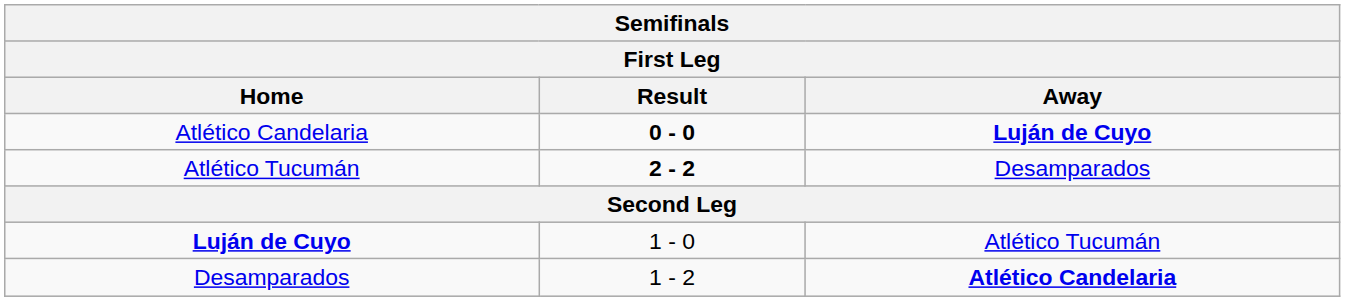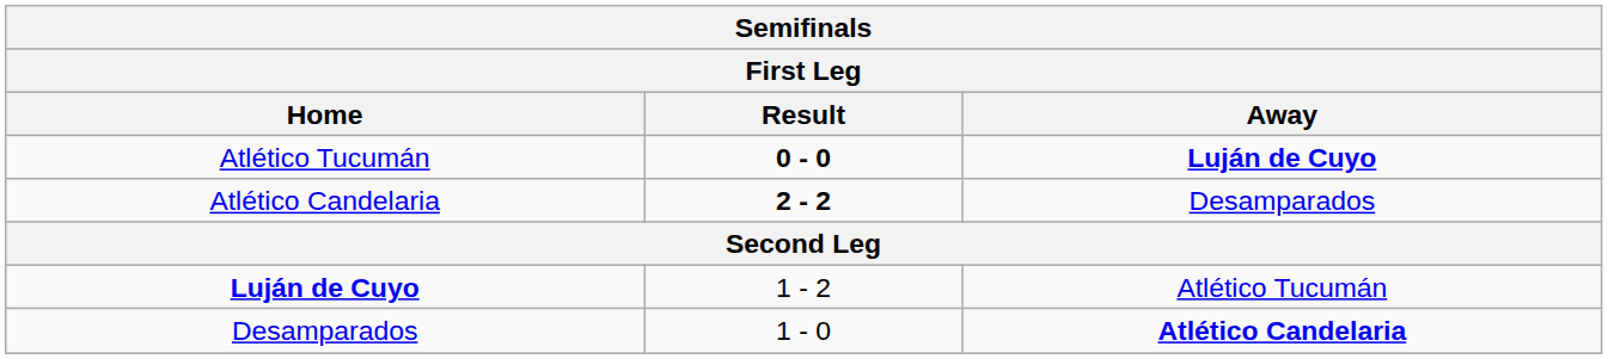row 4 | Home: Atlético Candelaria -> Atlético Tucumán
row 5 | Home: Atlético Tucumán -> Atlético Candelaria
row 7 | Result: 1 - 0 -> 1 - 2
row 8 | Result: 1 - 2 -> 1 - 0
